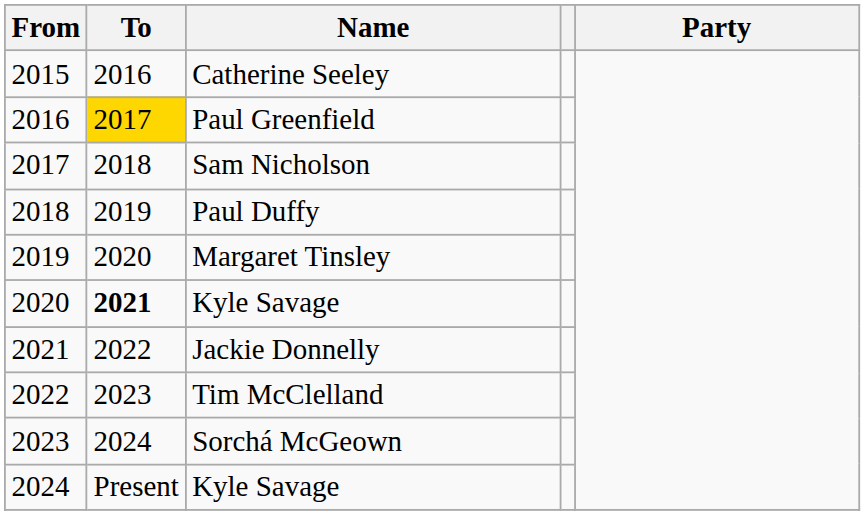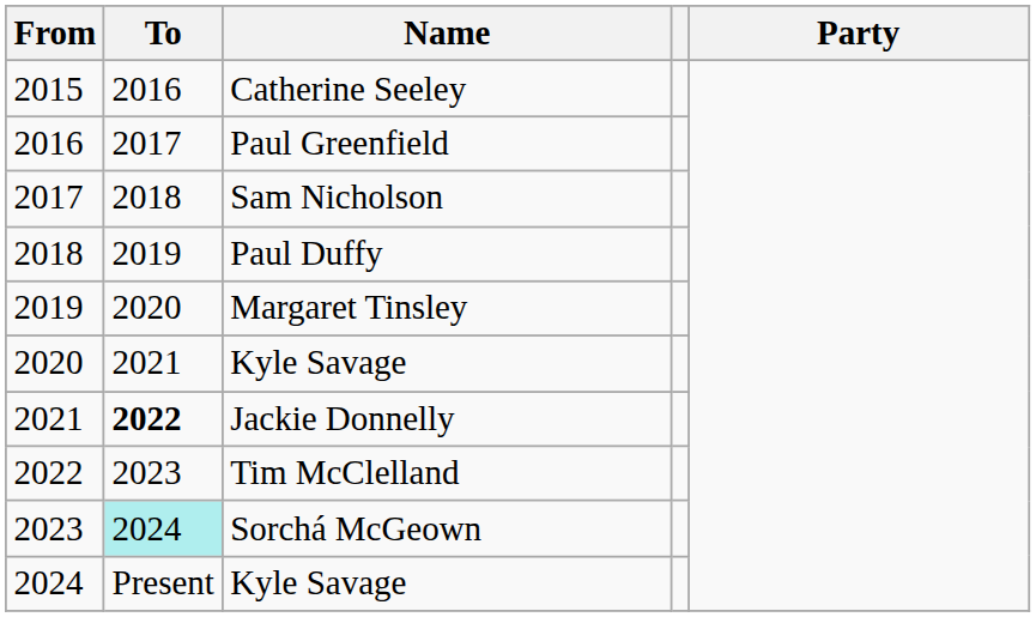Paul Greenfield | To: gold background -> no background
2020 / Kyle Savage | To: bold -> normal
Jackie Donnelly | To: normal -> bold
Sorchá McGeown | To: no background -> paleturquoise background
